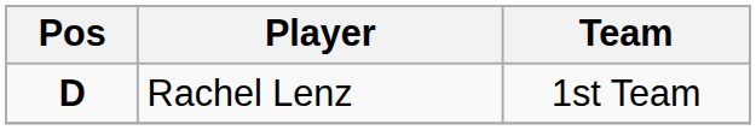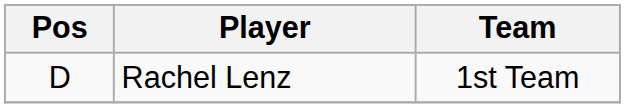Rachel Lenz | Pos: bold -> normal
